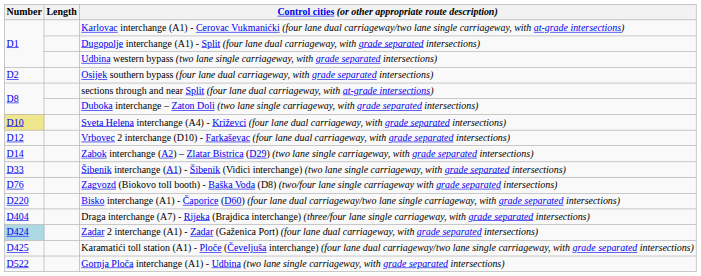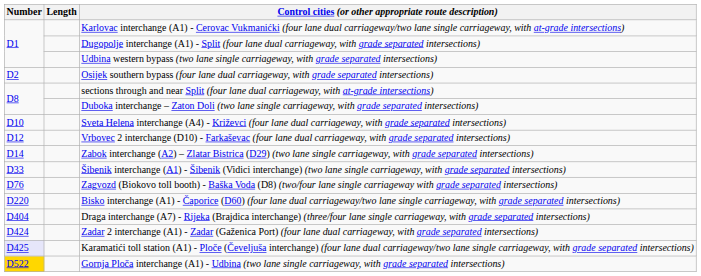row 8 | Number: khaki background -> no background
row 15 | Number: lightblue background -> no background
row 16 | Number: no background -> lavender background
row 17 | Number: no background -> gold background
